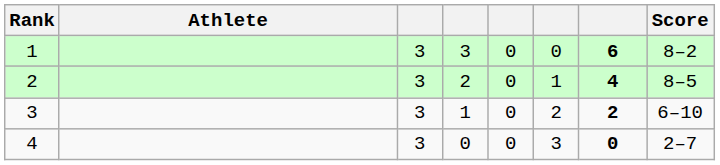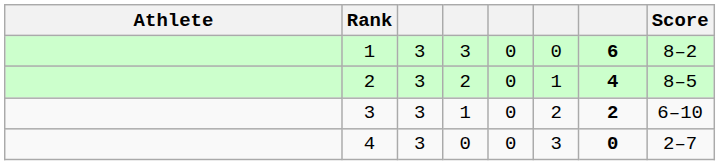columns swapped: Rank <-> Athlete
